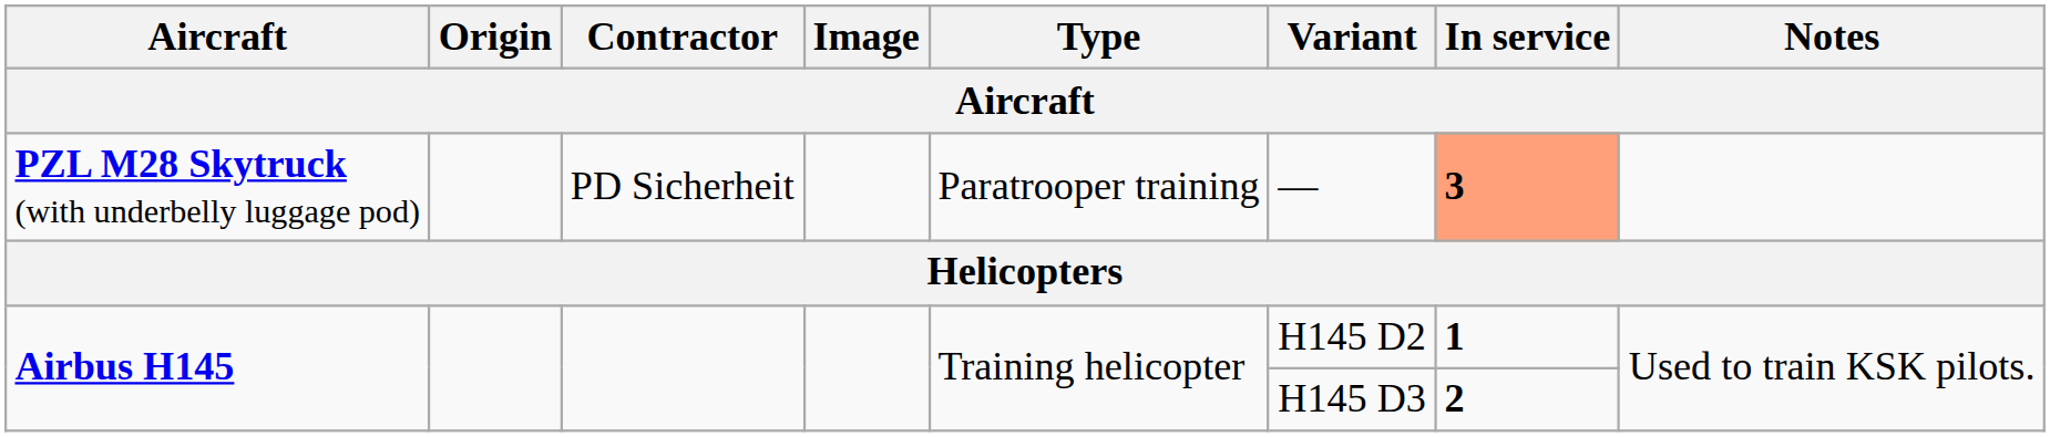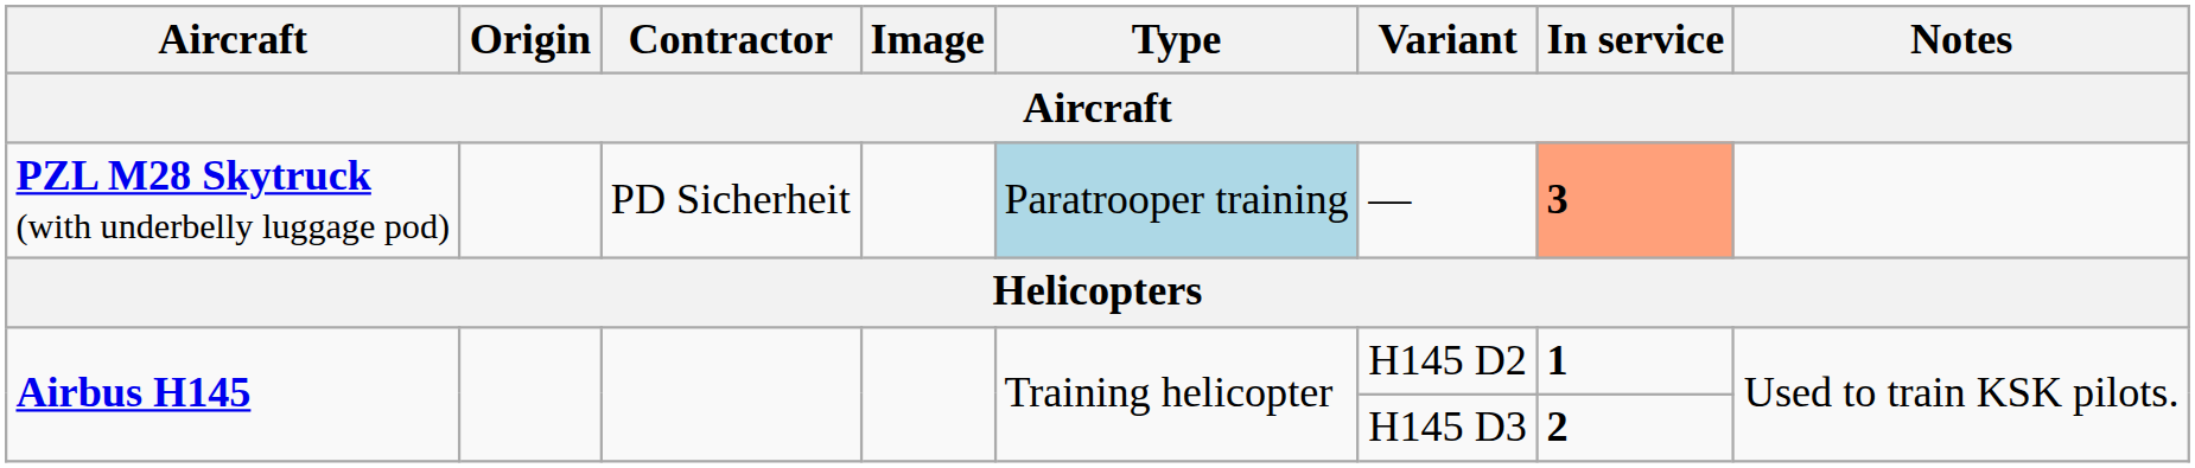PZL M28 Skytruck (with underbelly luggage pod) | Type: no background -> lightblue background
